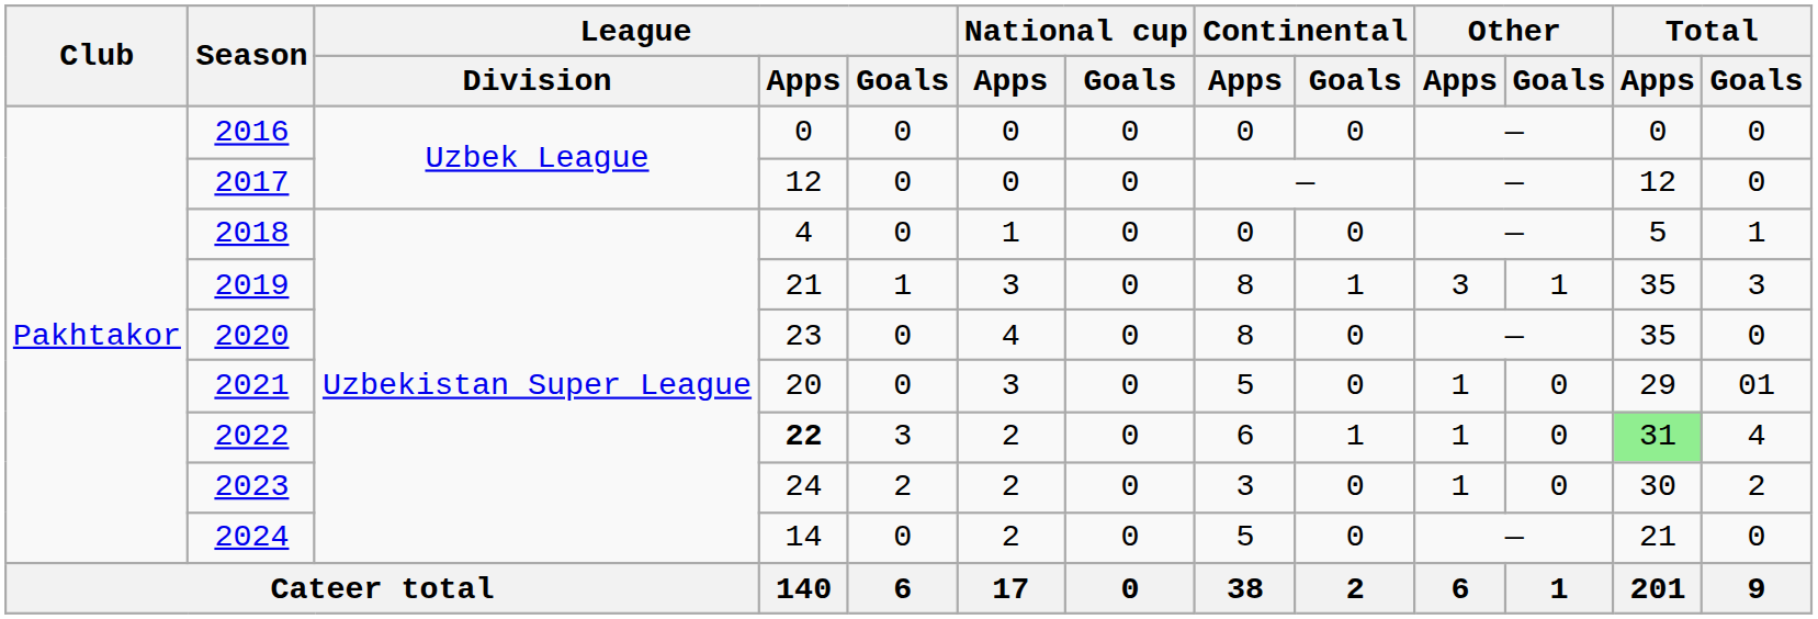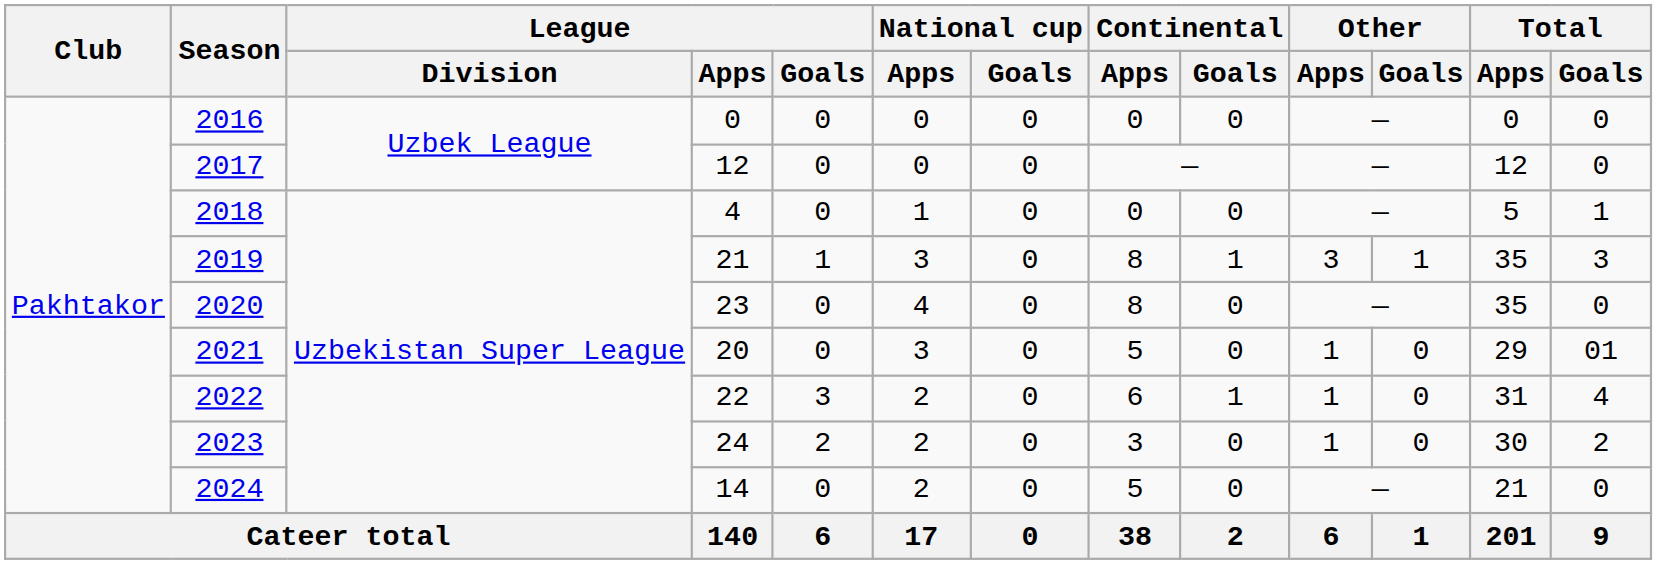2022 | League / Apps: bold -> normal
2022 | Total / Apps: lightgreen background -> no background
